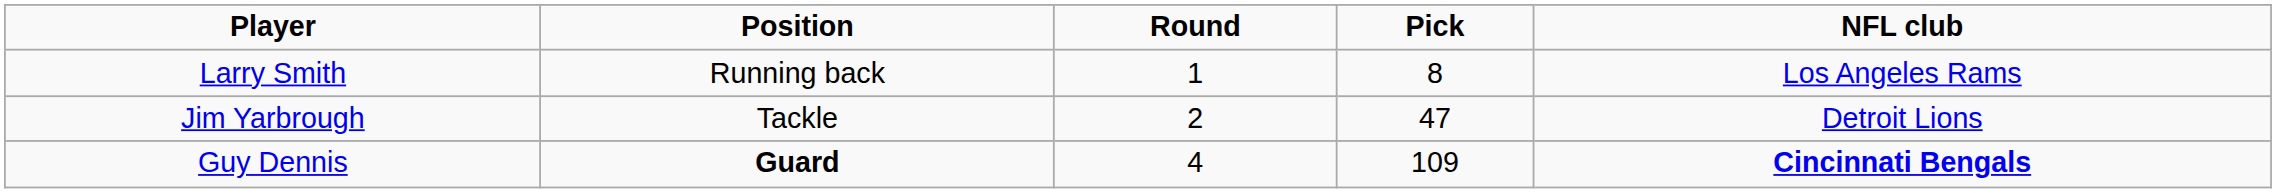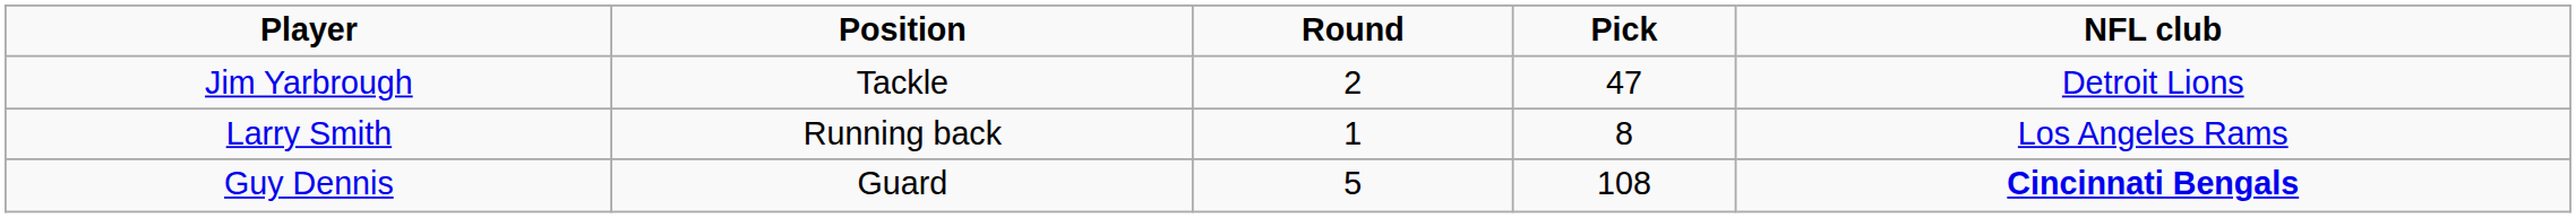rows swapped: Larry Smith <-> Jim Yarbrough
Guy Dennis | Position: bold -> normal
Guy Dennis | Round: 4 -> 5
Guy Dennis | Pick: 109 -> 108
